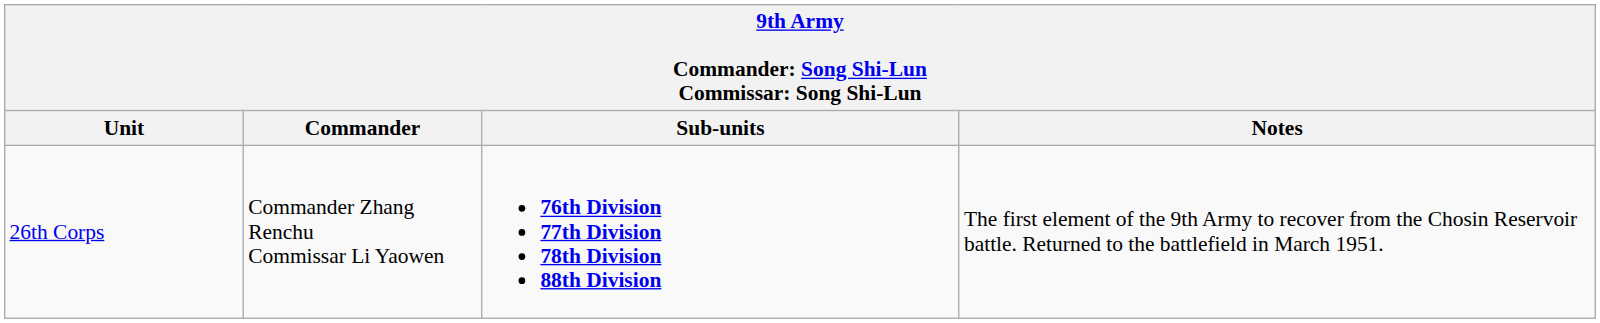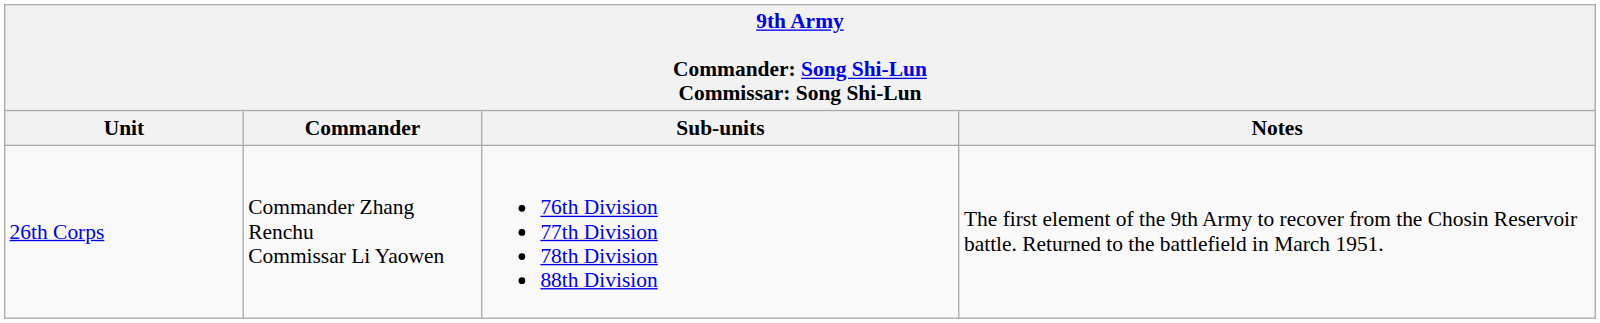26th Corps | Sub-units: bold -> normal
